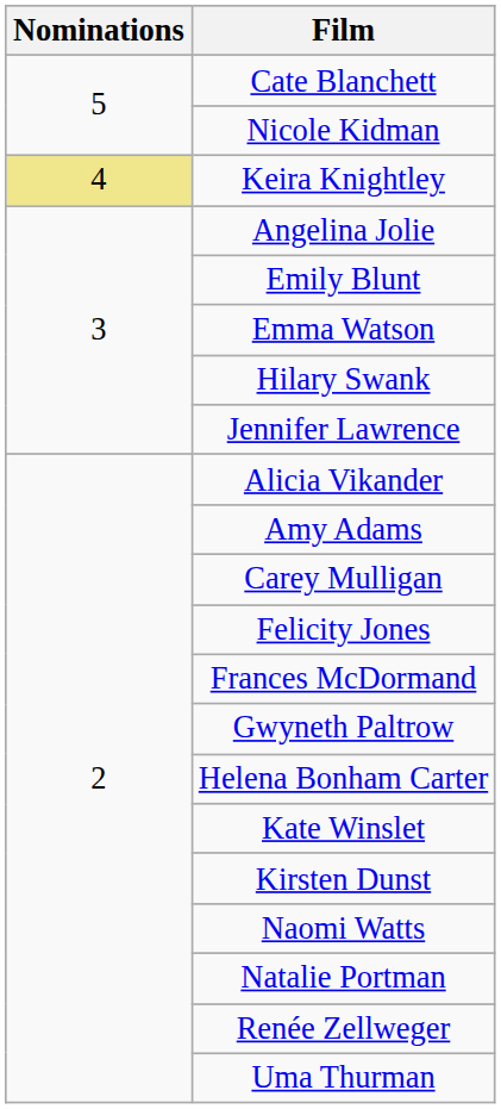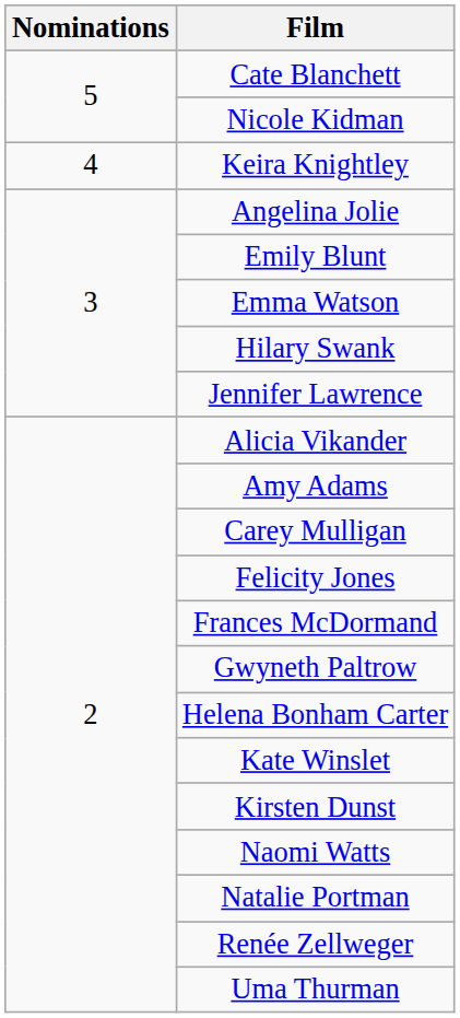Keira Knightley | Nominations: khaki background -> no background
